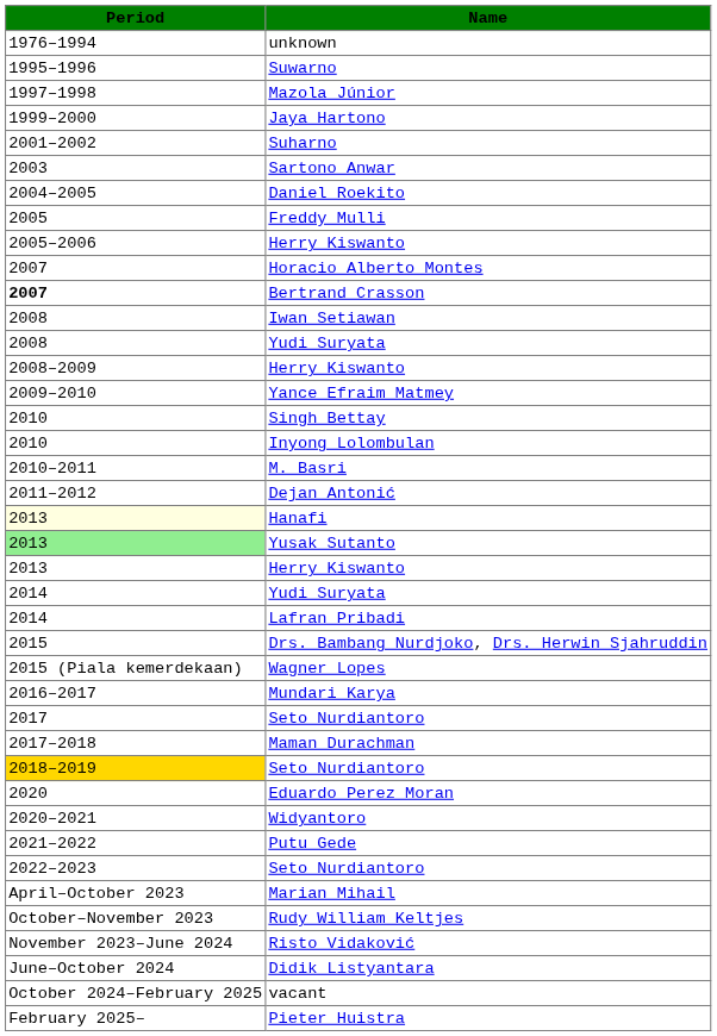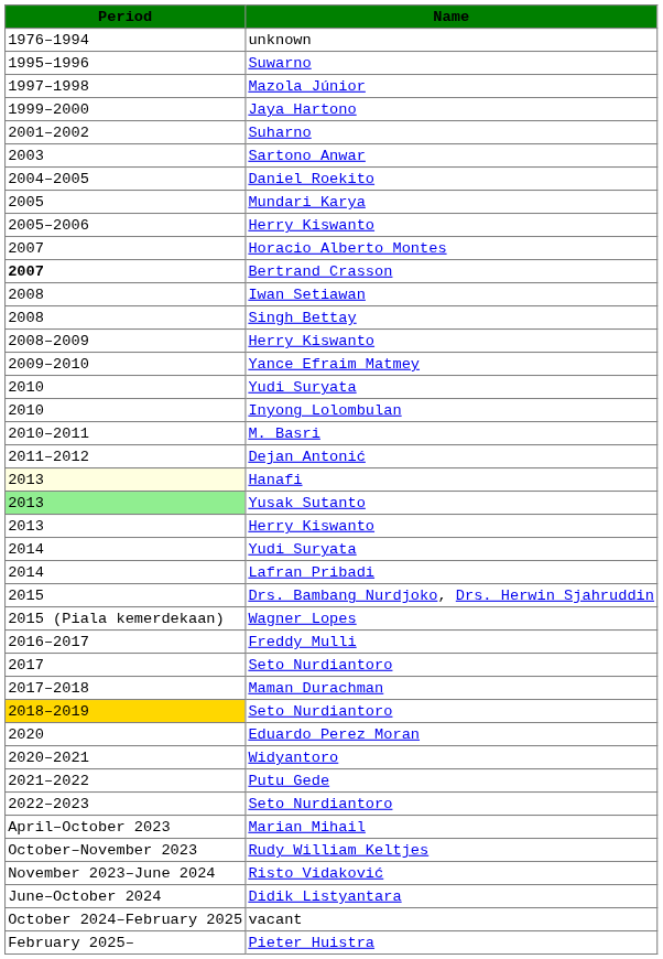row 9 | Name: Freddy Mulli -> Mundari Karya
row 14 | Name: Yudi Suryata -> Singh Bettay
row 17 | Name: Singh Bettay -> Yudi Suryata
row 28 | Name: Mundari Karya -> Freddy Mulli
